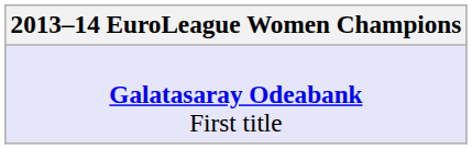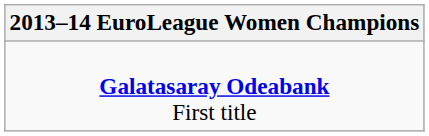row 2 | column 1: lavender background -> no background
